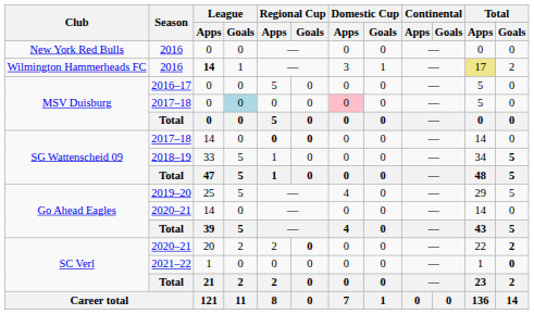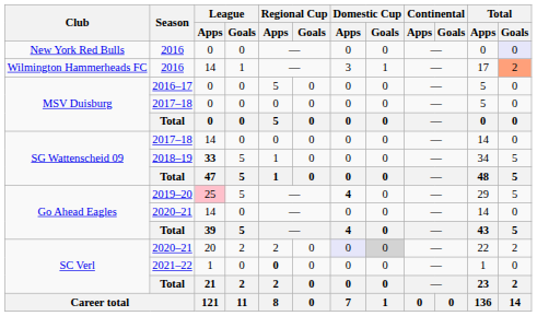New York Red Bulls / 2016 | Total / Goals: no background -> lavender background
Wilmington Hammerheads FC / 2016 | League / Apps: bold -> normal
Wilmington Hammerheads FC / 2016 | Total / Apps: khaki background -> no background
Wilmington Hammerheads FC / 2016 | Total / Goals: no background -> lightsalmon background
MSV Duisburg / 2017–18 | League / Goals: lightblue background -> no background
MSV Duisburg / 2017–18 | Domestic Cup / Apps: pink background -> no background
SG Wattenscheid 09 / 2017–18 | Regional Cup / Apps: bold -> normal
SG Wattenscheid 09 / 2017–18 | Regional Cup / Goals: bold -> normal
2018–19 | League / Apps: normal -> bold
2018–19 | Total / Goals: bold -> normal
2019–20 | League / Apps: no background -> pink background
2019–20 | Domestic Cup / Apps: normal -> bold
SC Verl / 2020–21 | Regional Cup / Goals: bold -> normal
SC Verl / 2020–21 | Domestic Cup / Apps: no background -> lavender background
SC Verl / 2020–21 | Domestic Cup / Goals: no background -> lightgrey background
SC Verl / 2020–21 | Total / Goals: bold -> normal
2021–22 | Regional Cup / Apps: normal -> bold
2021–22 | Total / Goals: bold -> normal
